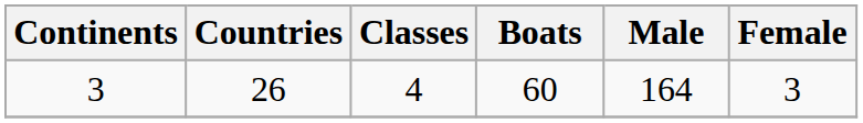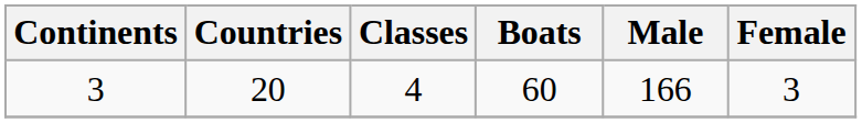row 2 | Countries: 26 -> 20
row 2 | Male: 164 -> 166
